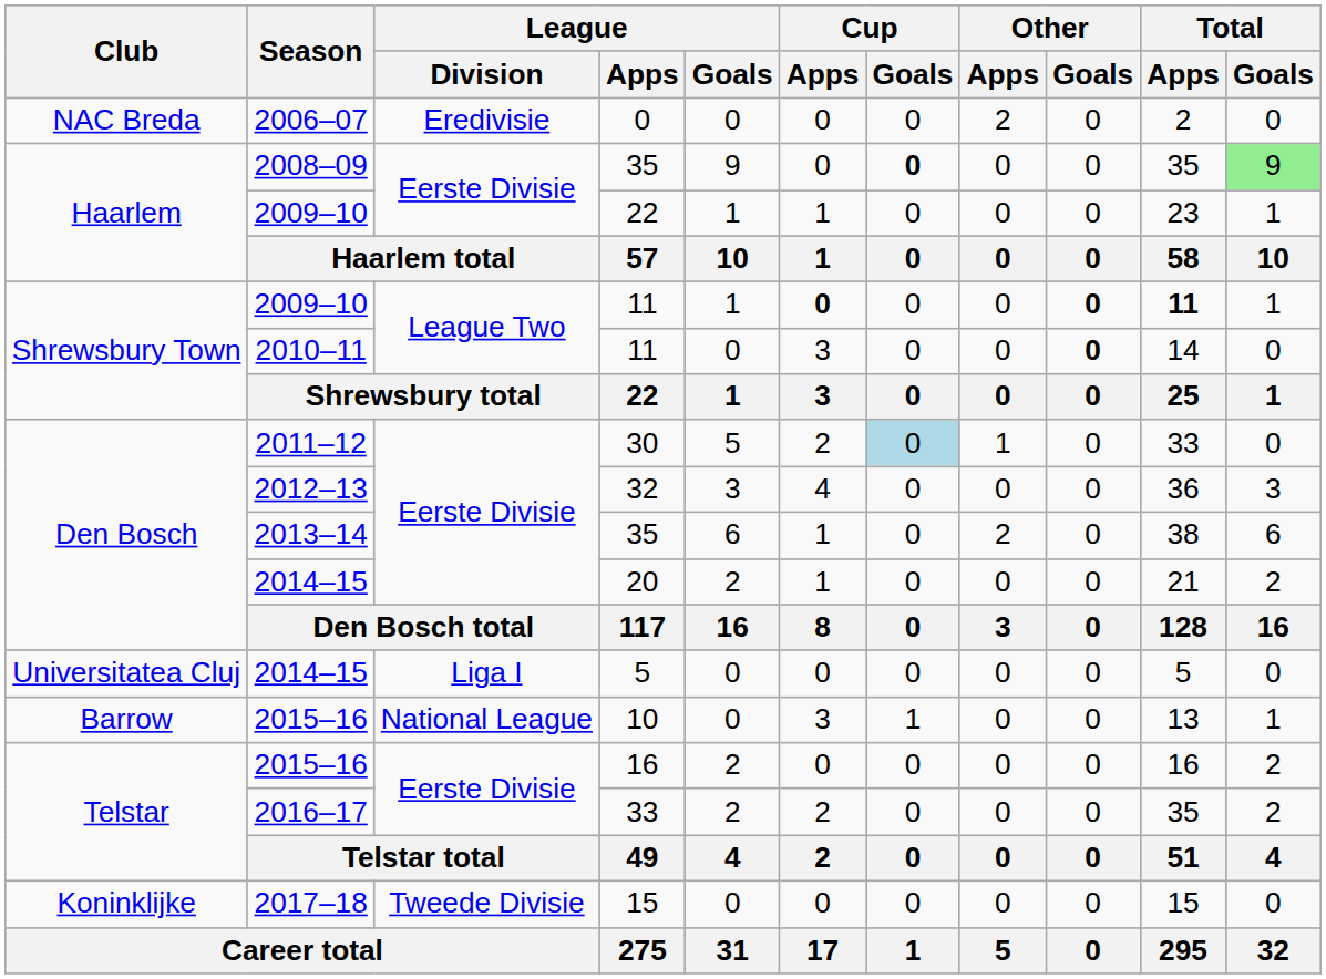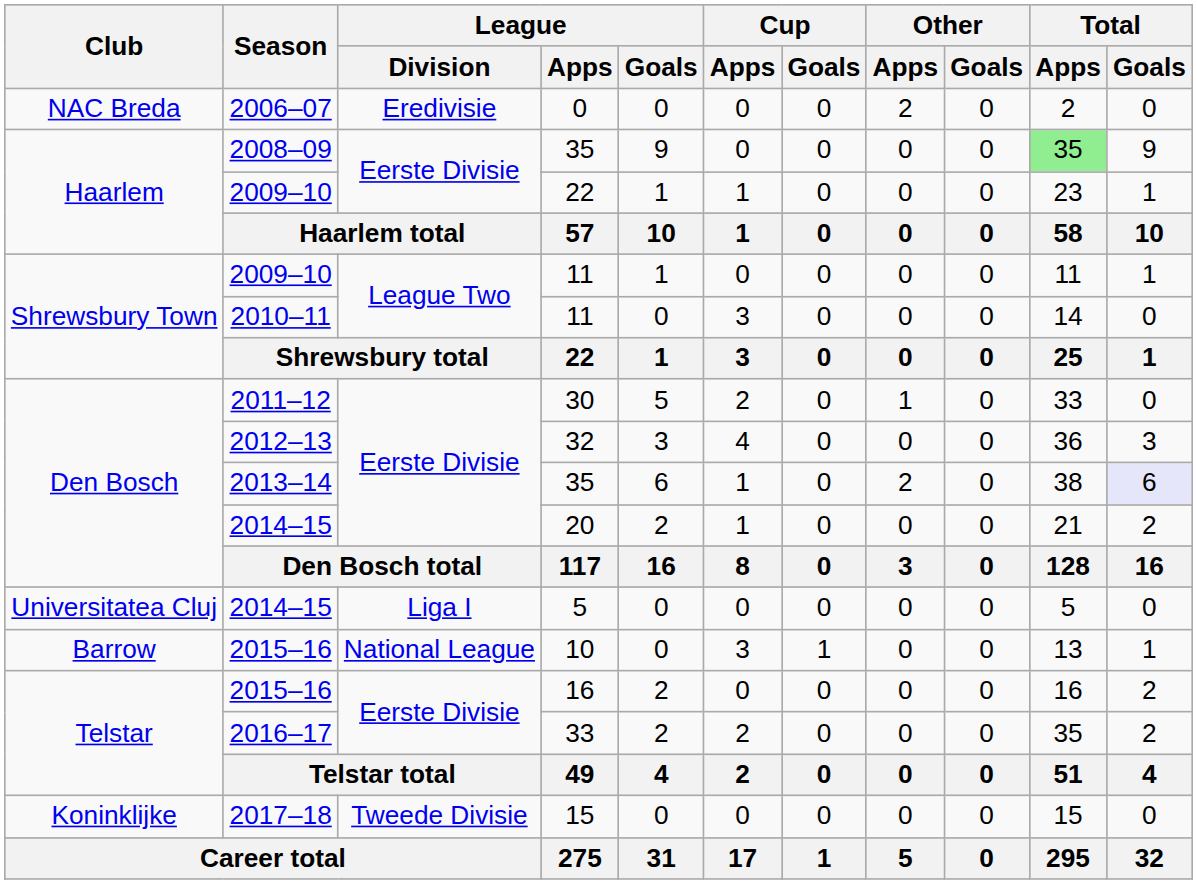2008–09 / 35 | Cup / Goals: bold -> normal
2008–09 / 35 | Total / Apps: no background -> lightgreen background
2008–09 / 35 | Total / Goals: lightgreen background -> no background
2009–10 / 11 | Cup / Apps: bold -> normal
2009–10 / 11 | Other / Goals: bold -> normal
2009–10 / 11 | Total / Apps: bold -> normal
2010–11 / 11 | Other / Goals: bold -> normal
30 | Cup / Goals: lightblue background -> no background
2013–14 / 35 | Total / Goals: no background -> lavender background
